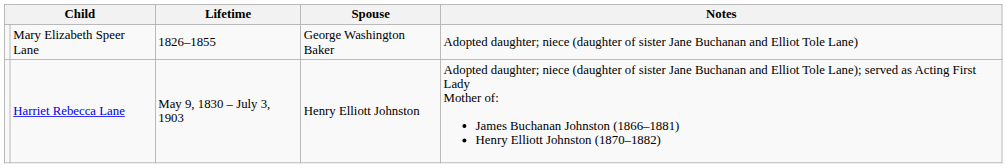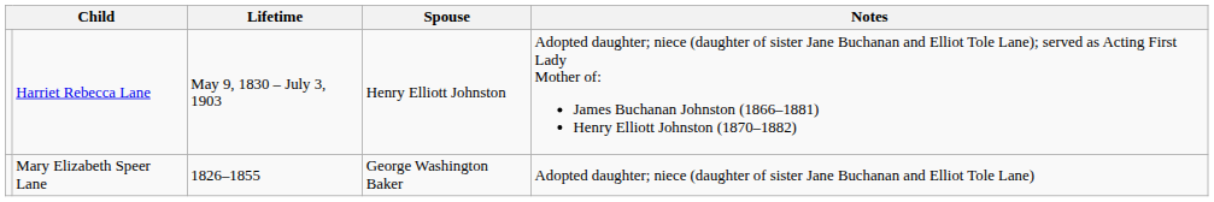rows swapped: Mary Elizabeth Speer Lane <-> Harriet Rebecca Lane
